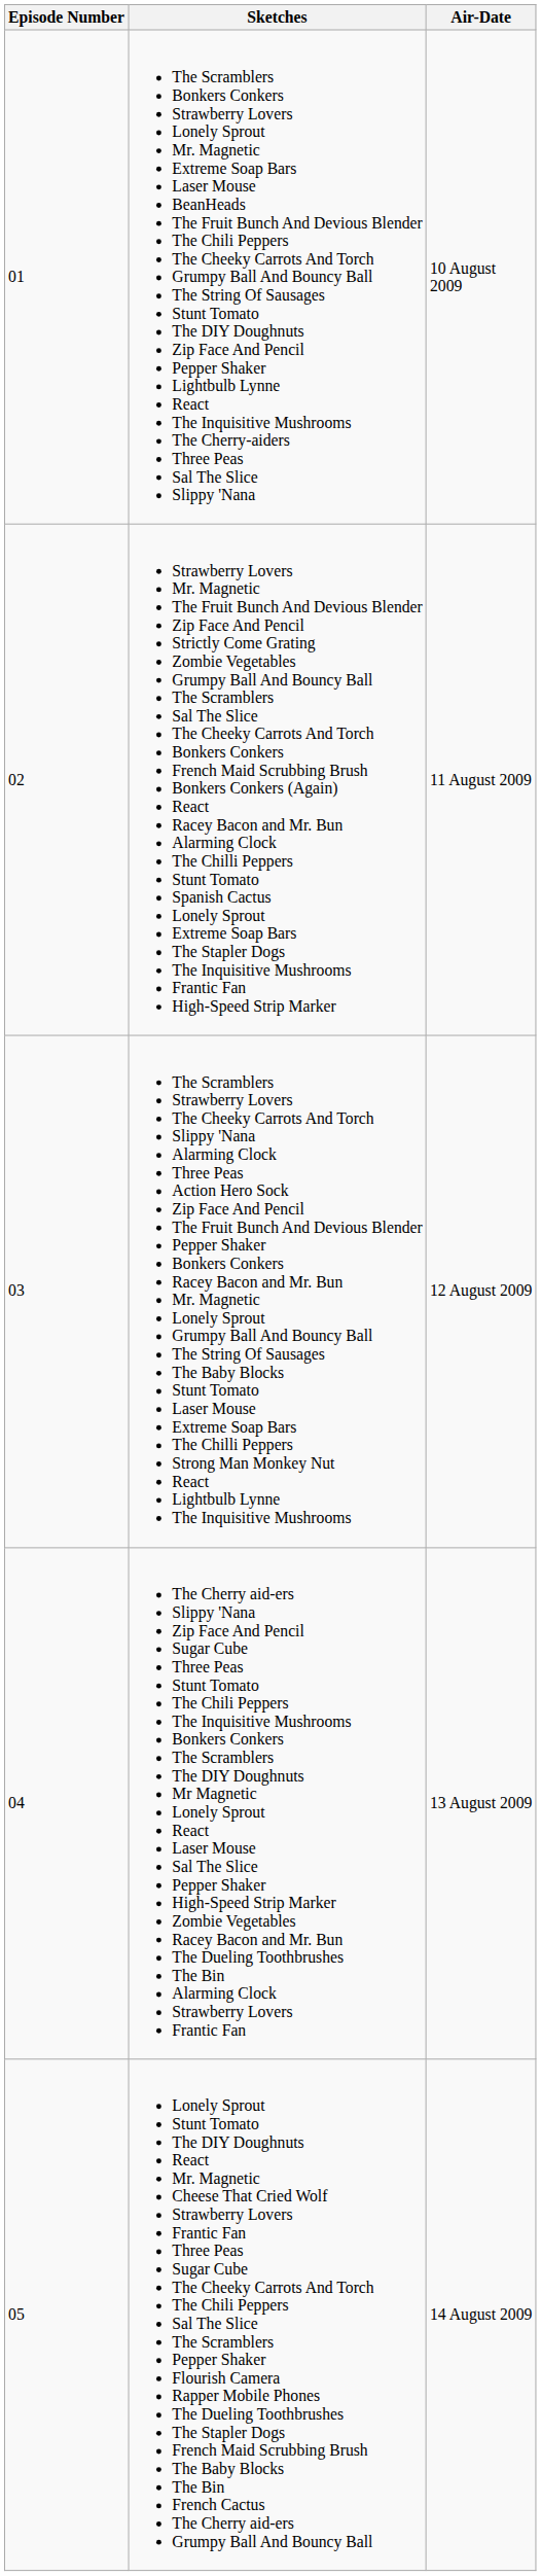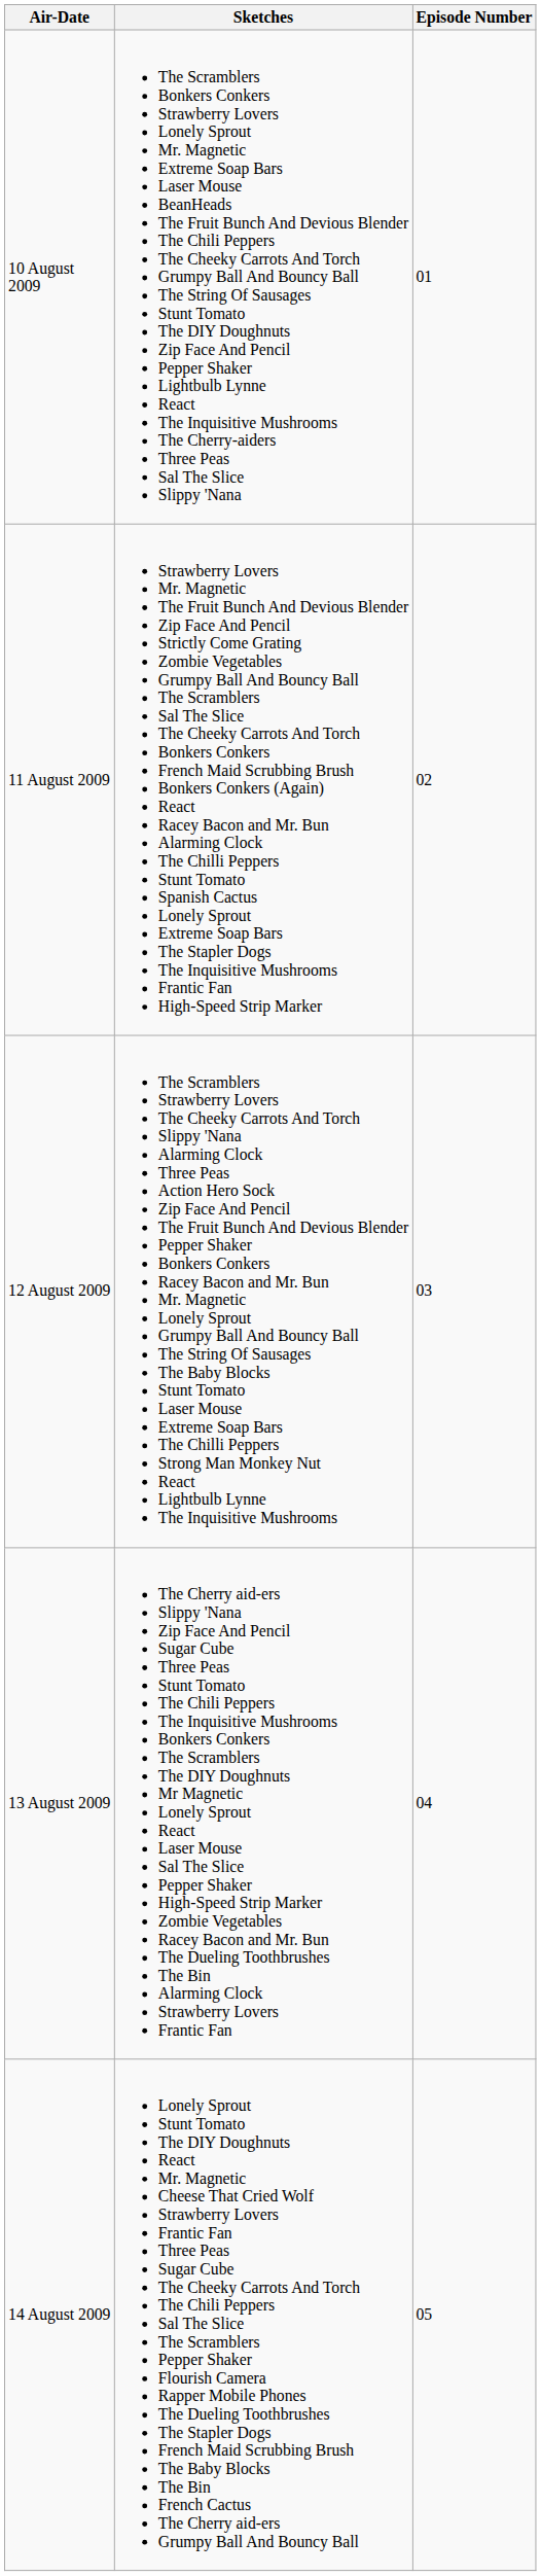columns swapped: Episode Number <-> Air-Date
